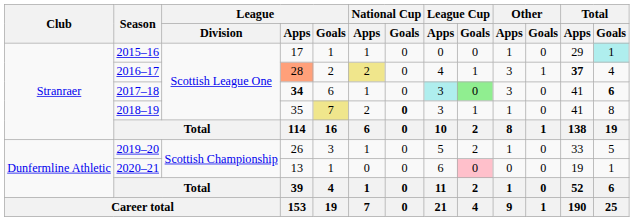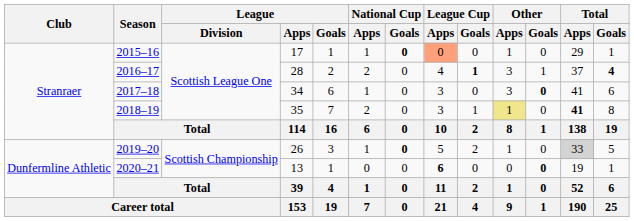2015–16 | National Cup / Goals: normal -> bold
2015–16 | League Cup / Apps: no background -> lightsalmon background
2015–16 | Total / Goals: paleturquoise background -> no background
2016–17 | League / Apps: lightsalmon background -> no background
2016–17 | National Cup / Apps: khaki background -> no background
2016–17 | League Cup / Goals: normal -> bold
2016–17 | Total / Apps: bold -> normal
2016–17 | Total / Goals: normal -> bold
2017–18 | League / Apps: bold -> normal
2017–18 | League Cup / Apps: paleturquoise background -> no background
2017–18 | League Cup / Goals: lightgreen background -> no background
2017–18 | Other / Goals: normal -> bold
2017–18 | Total / Goals: bold -> normal
2018–19 | League / Goals: khaki background -> no background
2018–19 | National Cup / Goals: bold -> normal
2018–19 | Other / Apps: no background -> khaki background
2018–19 | Total / Apps: normal -> bold
2019–20 | National Cup / Goals: normal -> bold
2019–20 | Total / Apps: no background -> lightgrey background
2020–21 | League Cup / Apps: normal -> bold
2020–21 | League Cup / Goals: pink background -> no background
2020–21 | Other / Goals: normal -> bold
